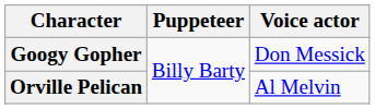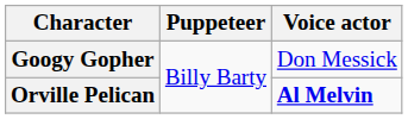Orville Pelican | Voice actor: normal -> bold
